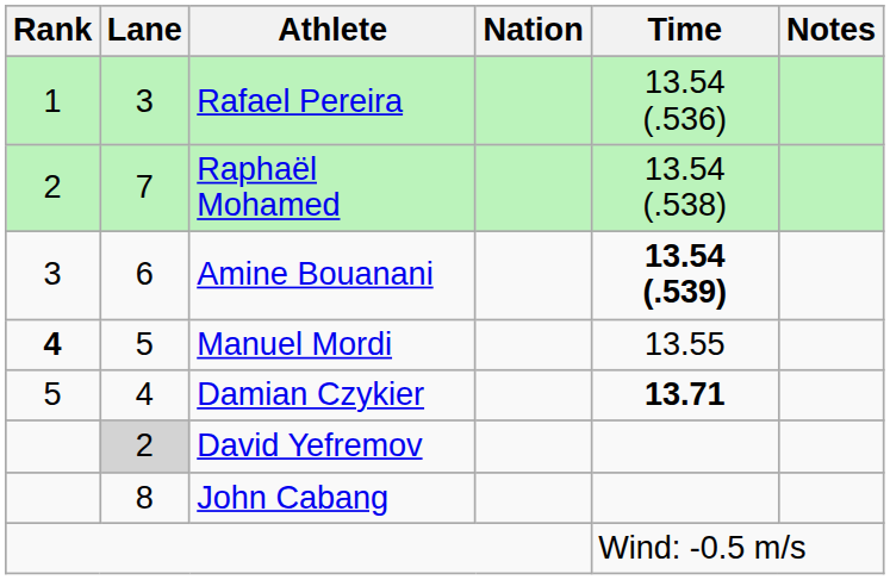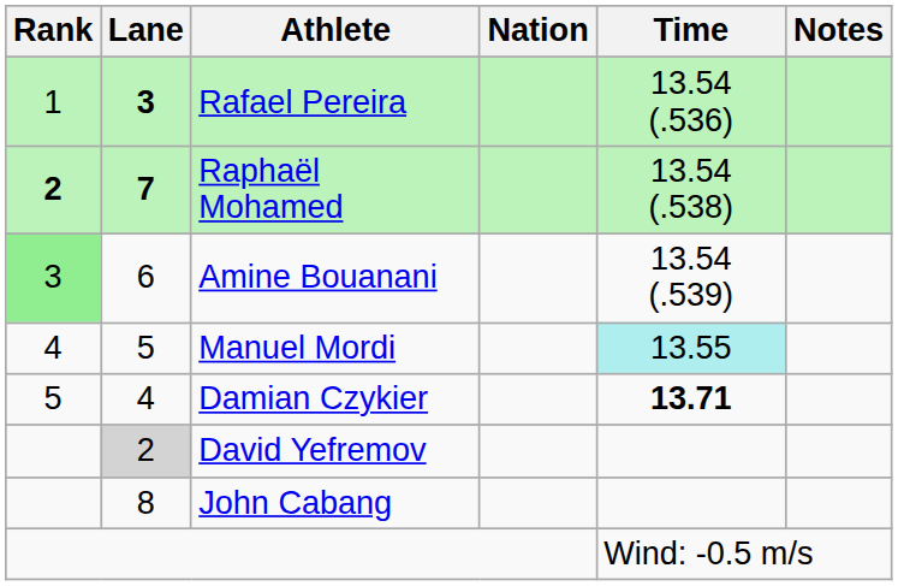Rafael Pereira | Lane: normal -> bold
Raphaël Mohamed | Rank: normal -> bold
Raphaël Mohamed | Lane: normal -> bold
Amine Bouanani | Rank: no background -> lightgreen background
Amine Bouanani | Time: bold -> normal
Manuel Mordi | Rank: bold -> normal
Manuel Mordi | Time: no background -> paleturquoise background
